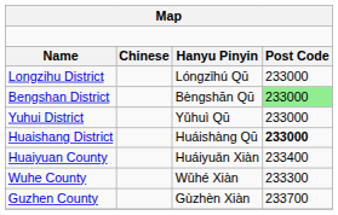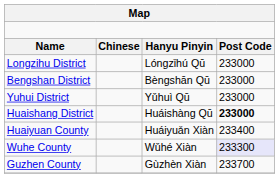Bengshan District | column 4: lightgreen background -> no background
Wuhe County | column 4: no background -> lavender background
